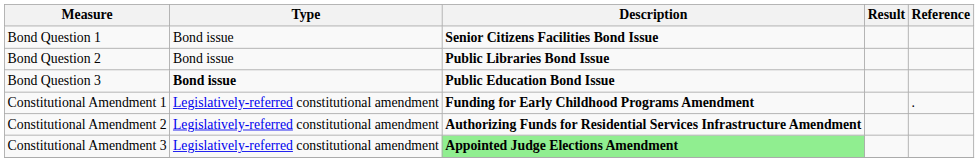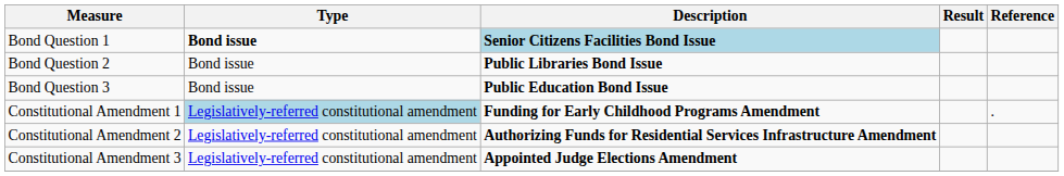Bond Question 1 | Type: normal -> bold
Bond Question 1 | Description: no background -> lightblue background
Bond Question 3 | Type: bold -> normal
Constitutional Amendment 1 | Type: no background -> lightblue background
Constitutional Amendment 3 | Description: lightgreen background -> no background
